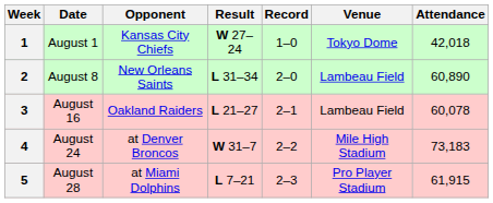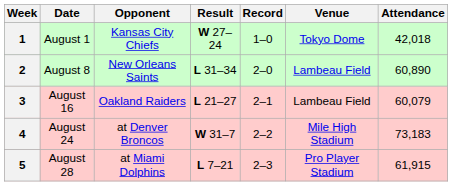3 | Attendance: 60,078 -> 60,079
